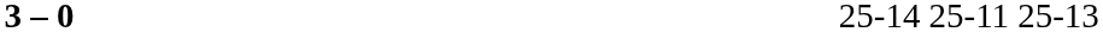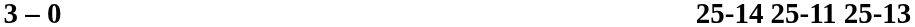row 1 | column 2: normal -> bold
